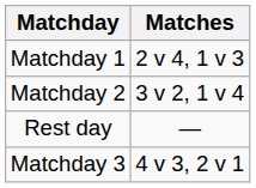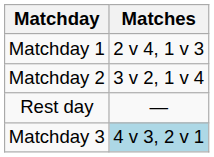Matchday 3 | Matches: no background -> lightblue background
